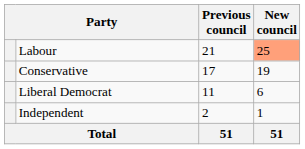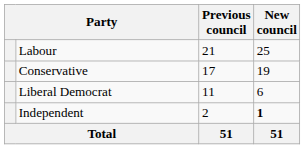Labour | New council: lightsalmon background -> no background
Independent | New council: normal -> bold
